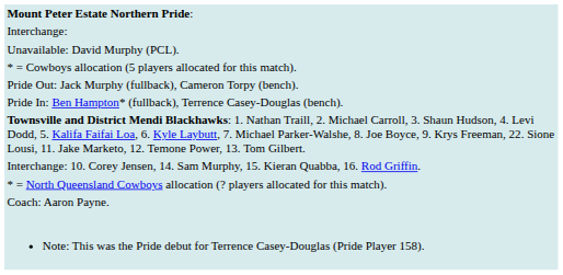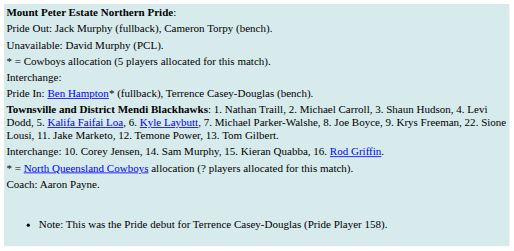row 2 | column 1: Interchange: -> Pride Out: Jack Murphy (fullback), Cameron Torpy (bench).
row 5 | column 1: Pride Out: Jack Murphy (fullback), Cameron Torpy (bench). -> Interchange:
